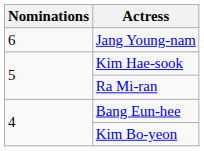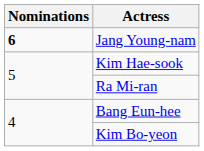Jang Young-nam | Nominations: normal -> bold
